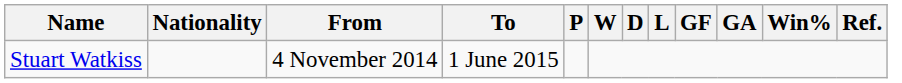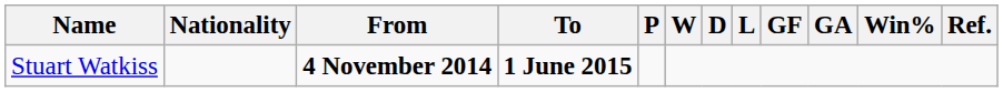Stuart Watkiss | From: normal -> bold
Stuart Watkiss | To: normal -> bold
